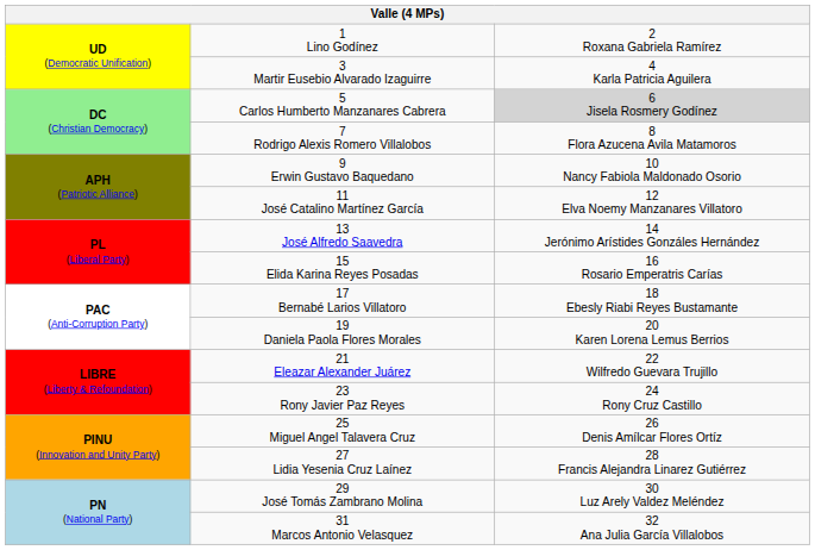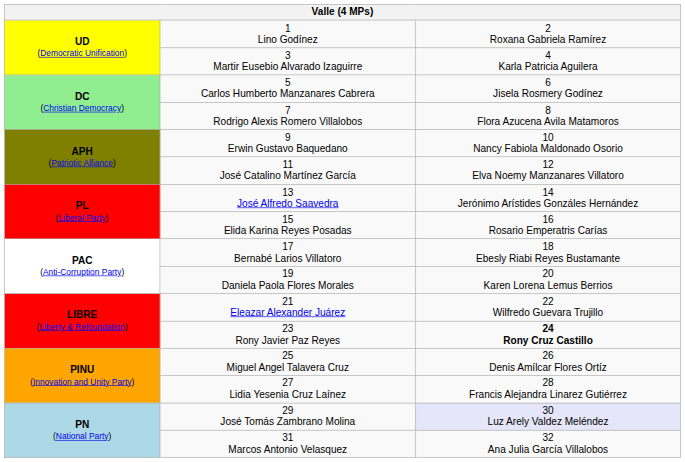5 Carlos Humberto Manzanares Cabrera | column 3: lightgrey background -> no background
23 Rony Javier Paz Reyes | column 3: normal -> bold
29 José Tomás Zambrano Molina | column 3: no background -> lavender background
